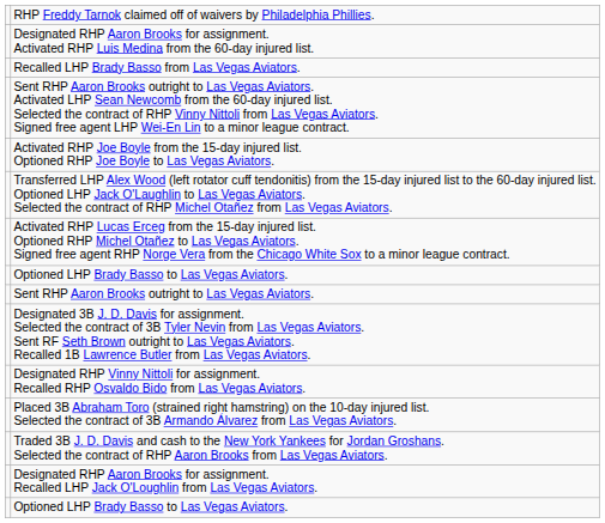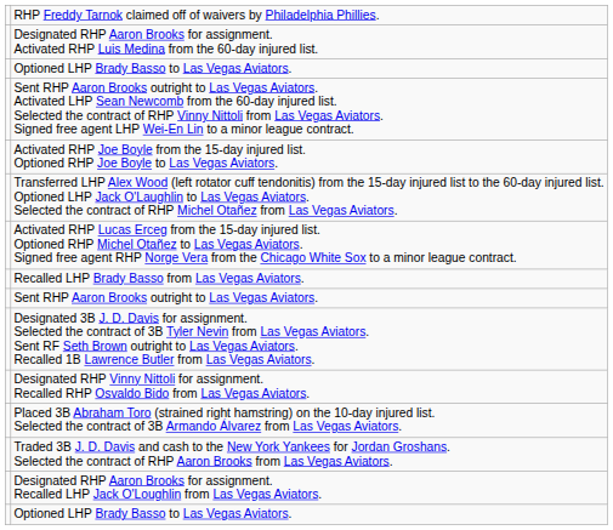row 3 | column 2: Recalled LHP Brady Basso from Las Vegas Aviators. -> Optioned LHP Brady Basso to Las Vegas Aviators.
row 8 | column 2: Optioned LHP Brady Basso to Las Vegas Aviators. -> Recalled LHP Brady Basso from Las Vegas Aviators.
